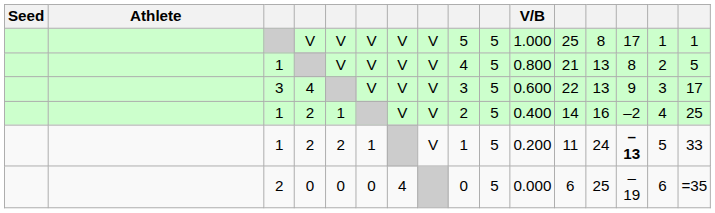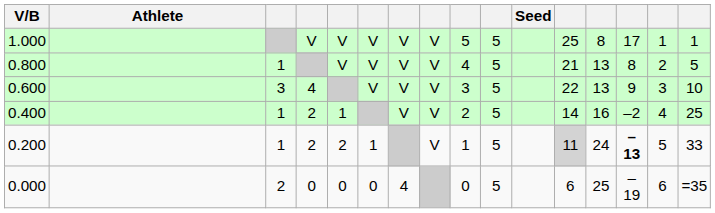columns swapped: Seed <-> V/B
row 4 | column 16: 17 -> 10
row 6 | column 12: no background -> lightgrey background
